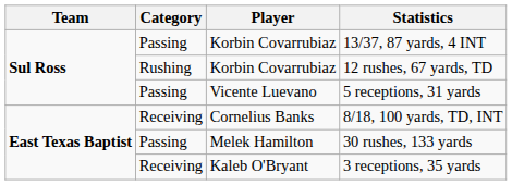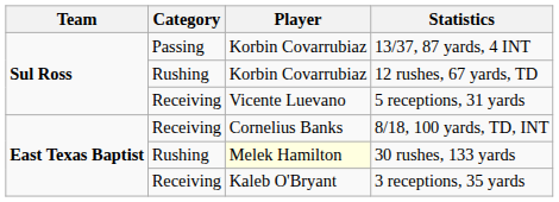5 receptions, 31 yards | Category: Passing -> Receiving
30 rushes, 133 yards | Category: Passing -> Rushing
30 rushes, 133 yards | Player: no background -> lightyellow background
